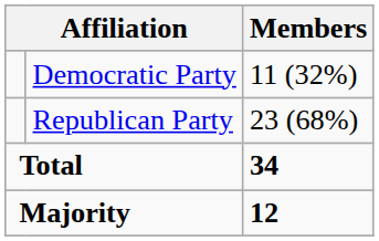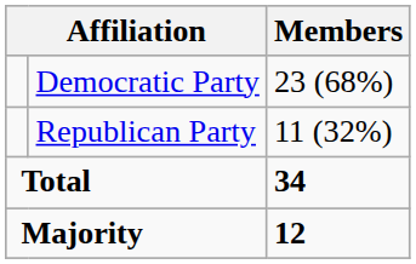Democratic Party | Members: 11 (32%) -> 23 (68%)
Republican Party | Members: 23 (68%) -> 11 (32%)
